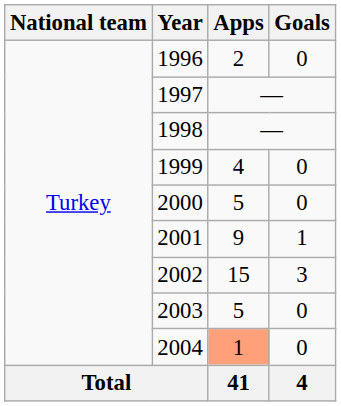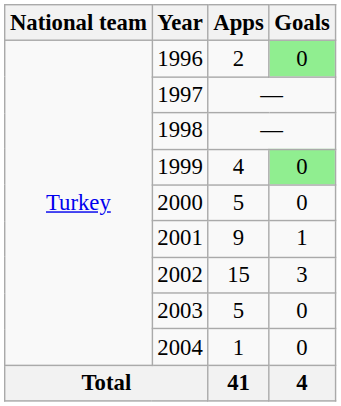1996 | Goals: no background -> lightgreen background
1999 | Goals: no background -> lightgreen background
2004 | Apps: lightsalmon background -> no background
